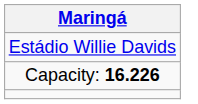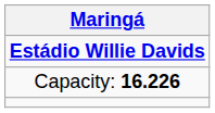row 2 | column 1: normal -> bold
